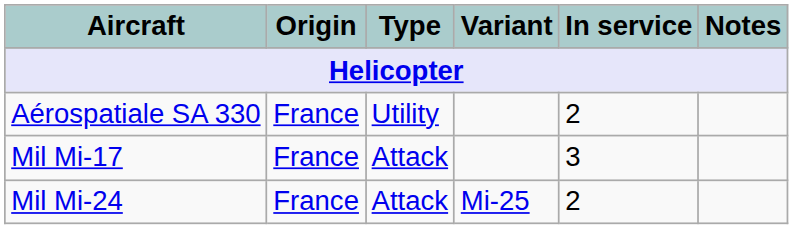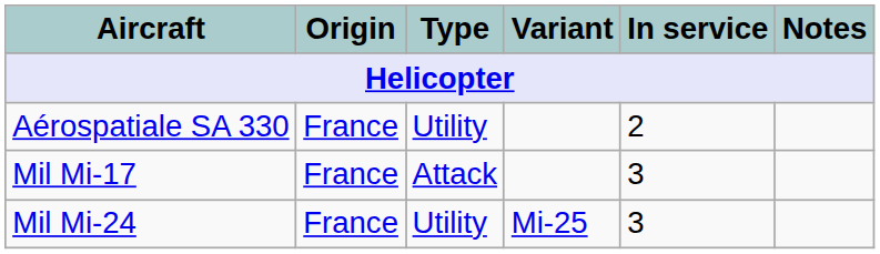Mil Mi-24 | Type: Attack -> Utility
Mil Mi-24 | In service: 2 -> 3
